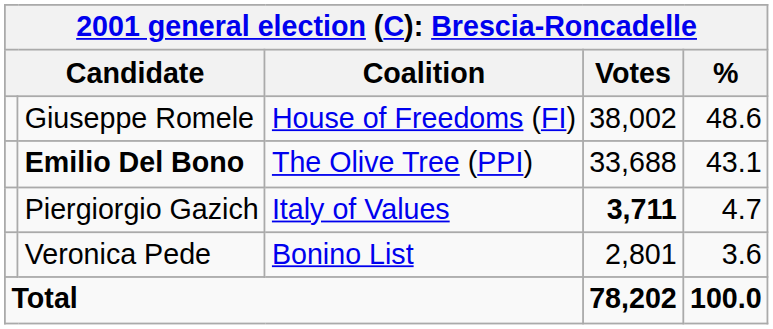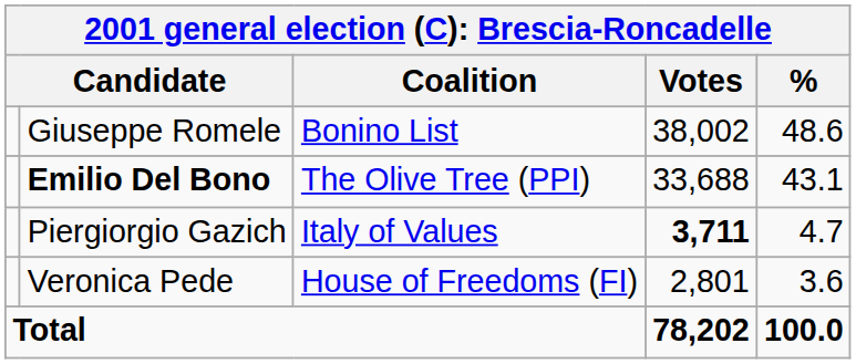Giuseppe Romele | Coalition: House of Freedoms (FI) -> Bonino List
Veronica Pede | Coalition: Bonino List -> House of Freedoms (FI)
